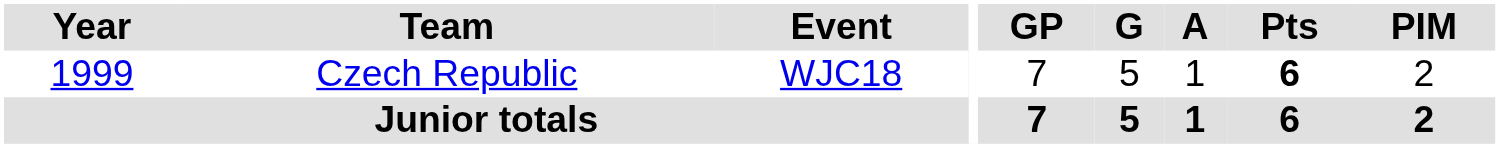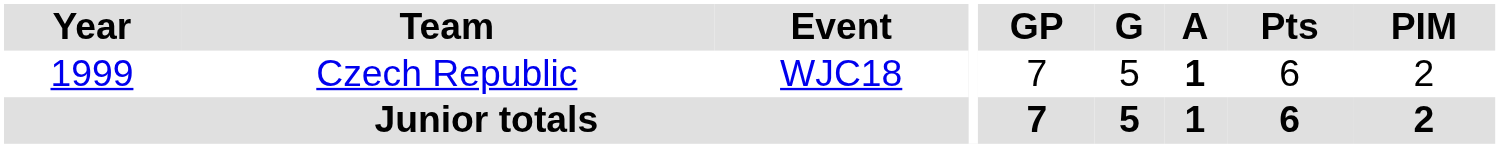Czech Republic | A: normal -> bold
Czech Republic | Pts: bold -> normal
